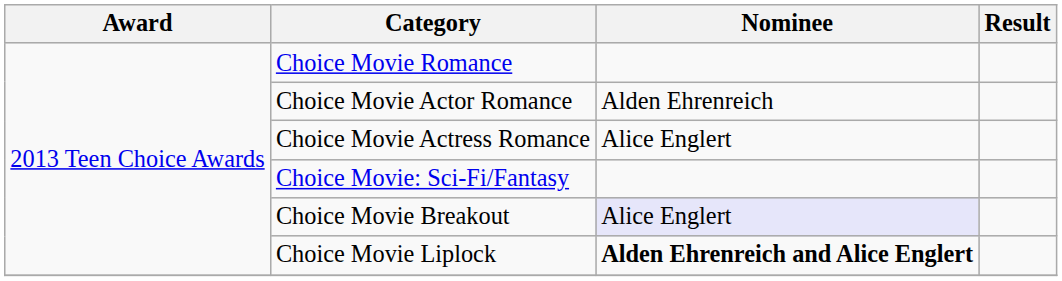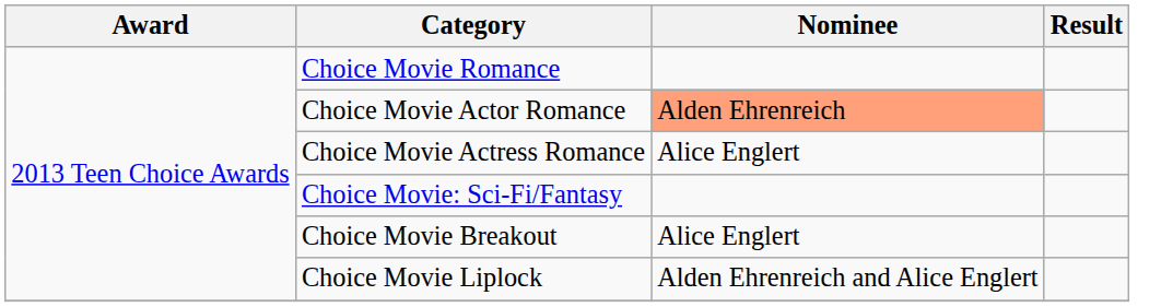Choice Movie Actor Romance | Nominee: no background -> lightsalmon background
Choice Movie Breakout | Nominee: lavender background -> no background
Choice Movie Liplock | Nominee: bold -> normal
